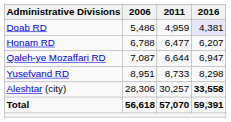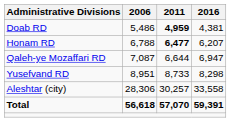Doab RD | 2011: normal -> bold
Doab RD | 2016: lavender background -> no background
Honam RD | 2011: normal -> bold
Aleshtar (city) | 2016: bold -> normal
